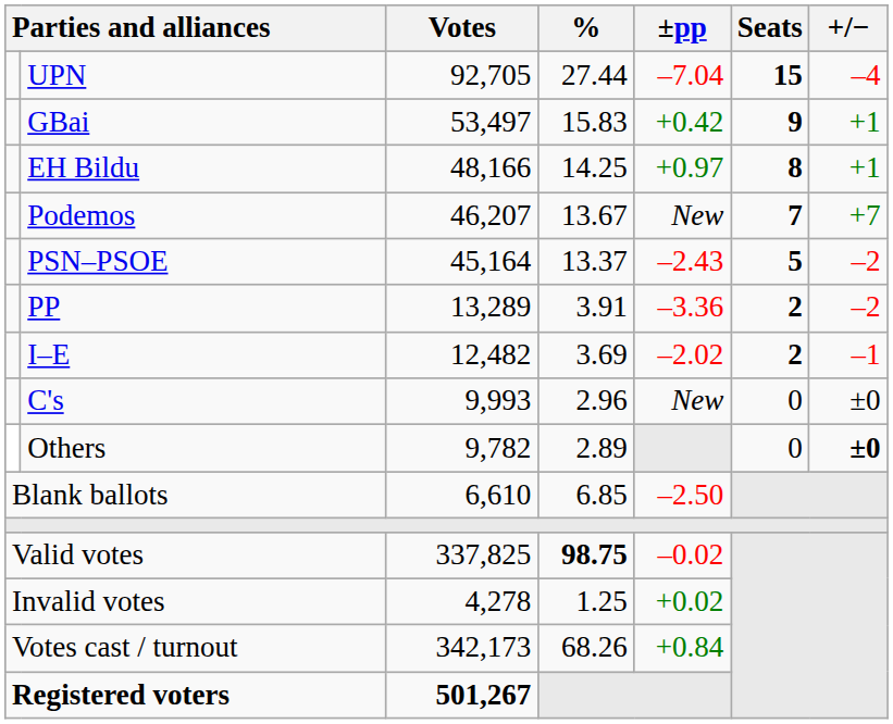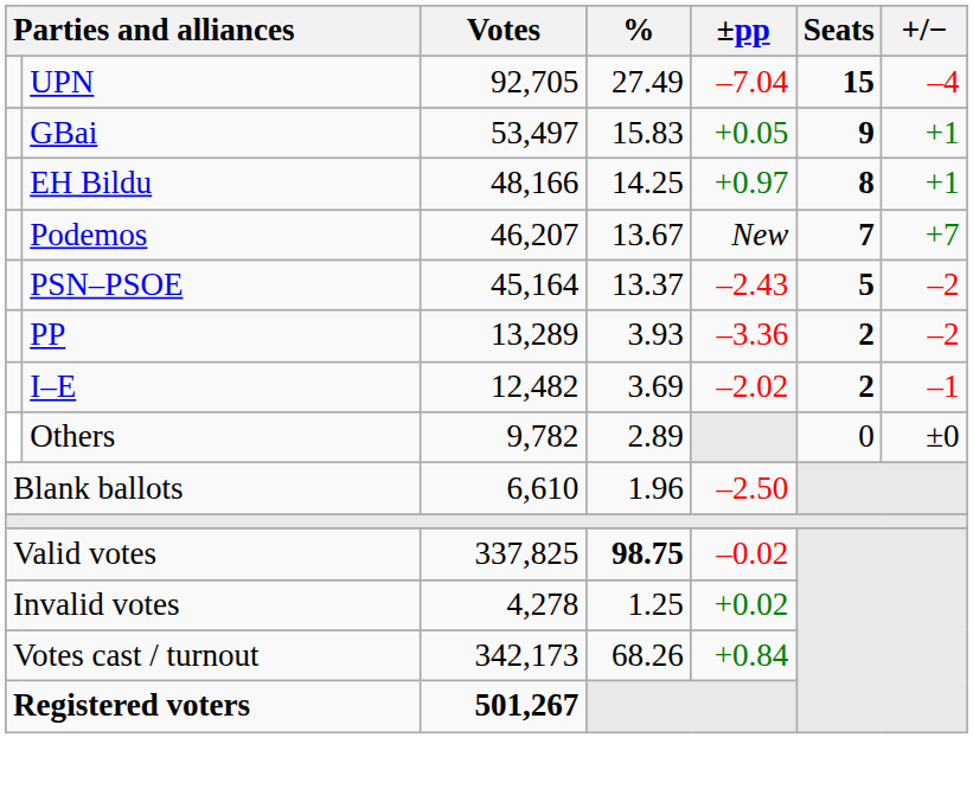UPN | %: 27.44 -> 27.49
GBai | ±pp: +0.42 -> +0.05
PP | %: 3.91 -> 3.93
- row: C's | 9,993 | 2.96 | New | 0 | ±0
Others | +/−: bold -> normal
Blank ballots | %: 6.85 -> 1.96
